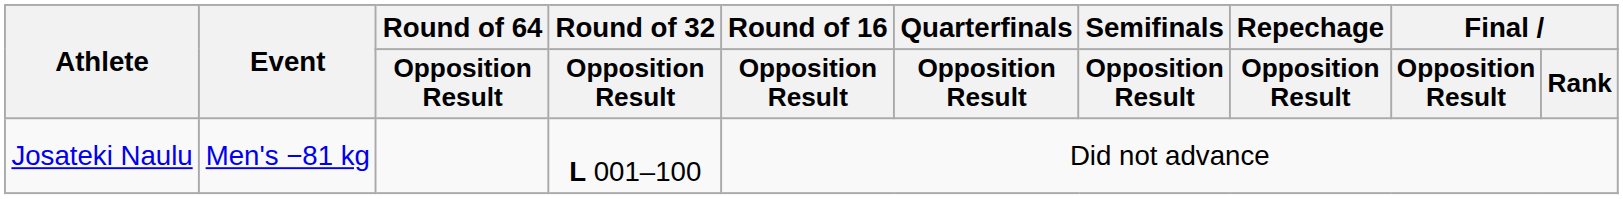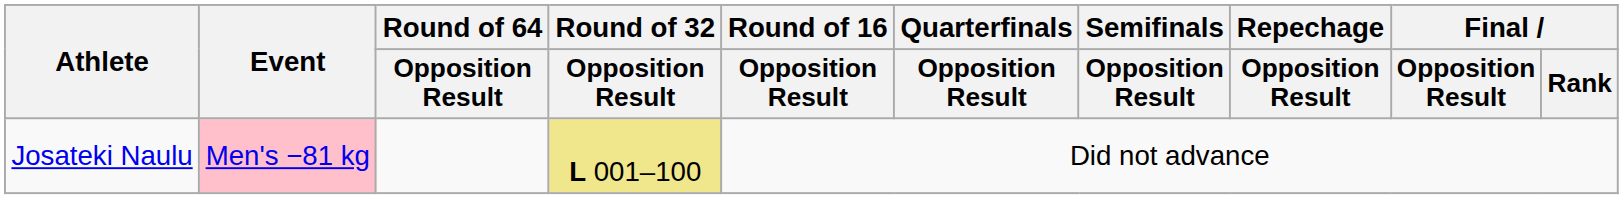Josateki Naulu | Event: no background -> pink background
Josateki Naulu | Round of 32 / Opposition Result: no background -> khaki background
